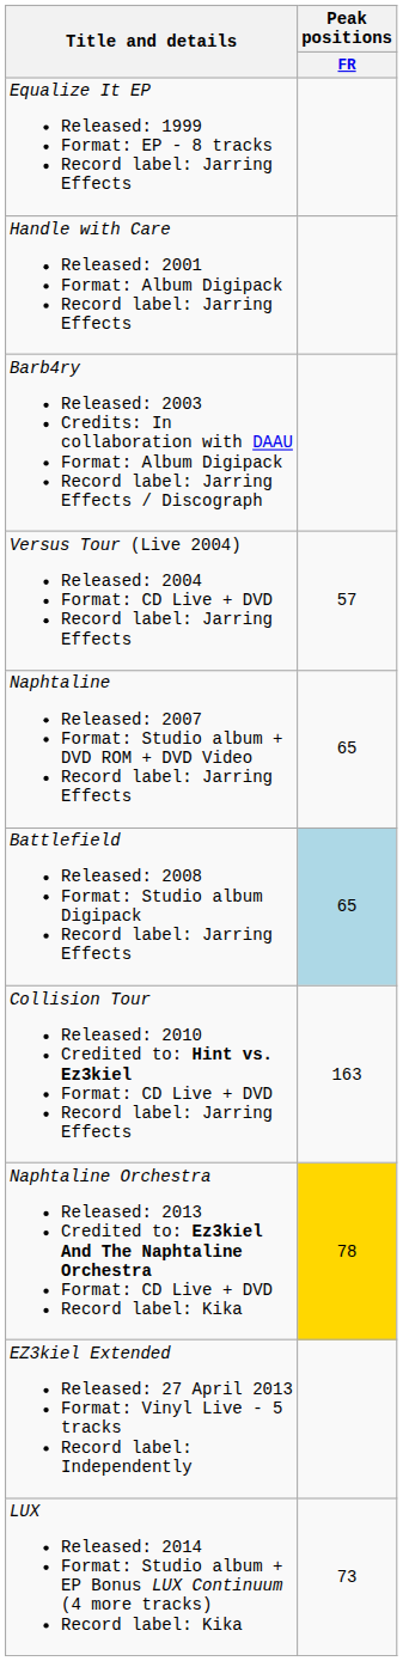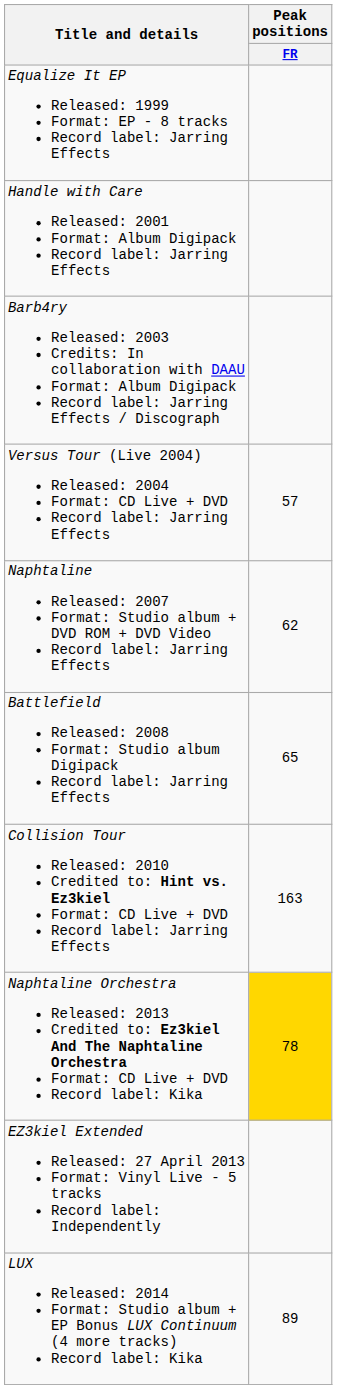row 7 | Peak positions / FR: 65 -> 62
row 8 | Peak positions / FR: lightblue background -> no background
row 12 | Peak positions / FR: 73 -> 89
